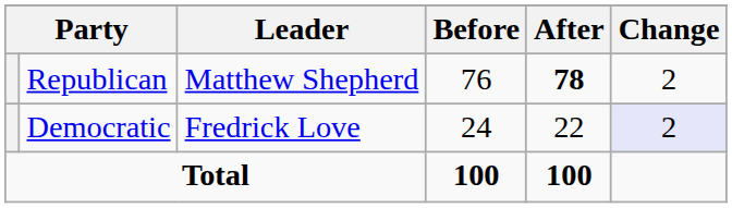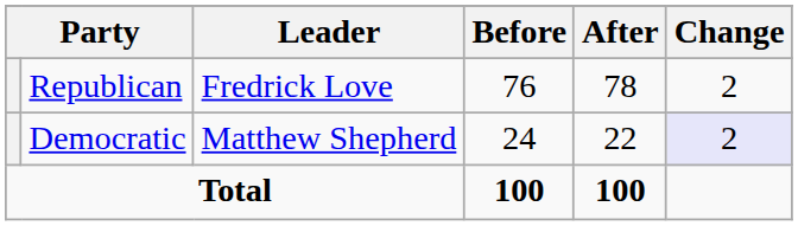Republican | Leader: Matthew Shepherd -> Fredrick Love
Republican | After: bold -> normal
Democratic | Leader: Fredrick Love -> Matthew Shepherd
